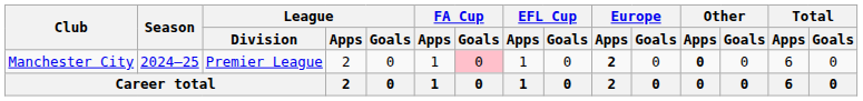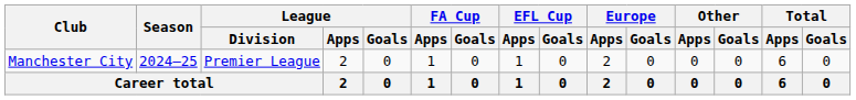Manchester City | FA Cup / Goals: pink background -> no background
Manchester City | Europe / Apps: bold -> normal
Manchester City | Other / Apps: bold -> normal
